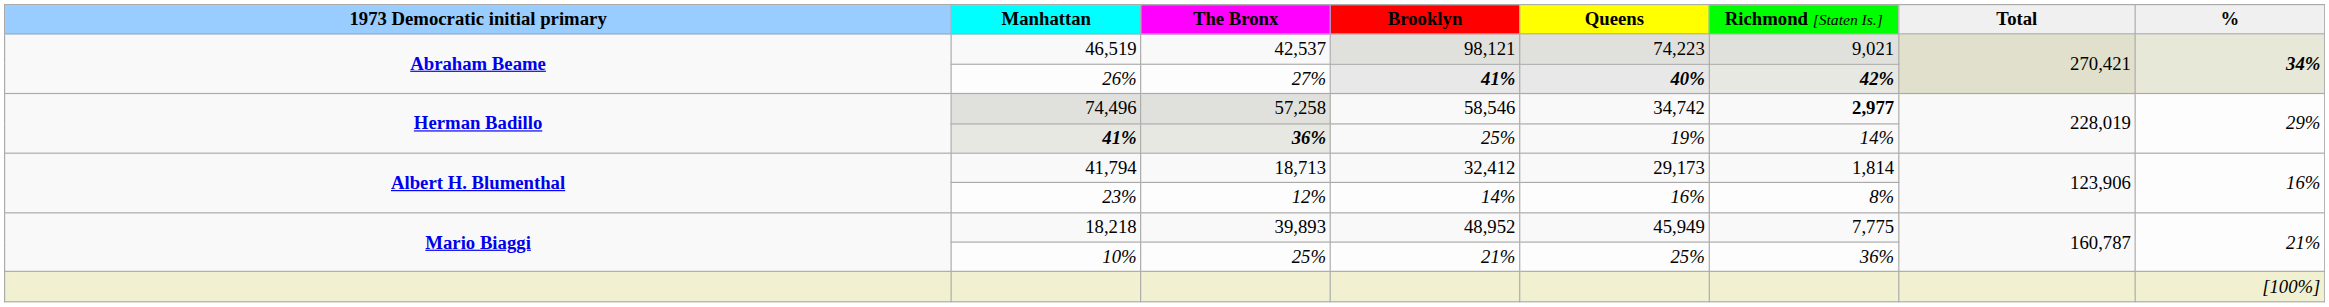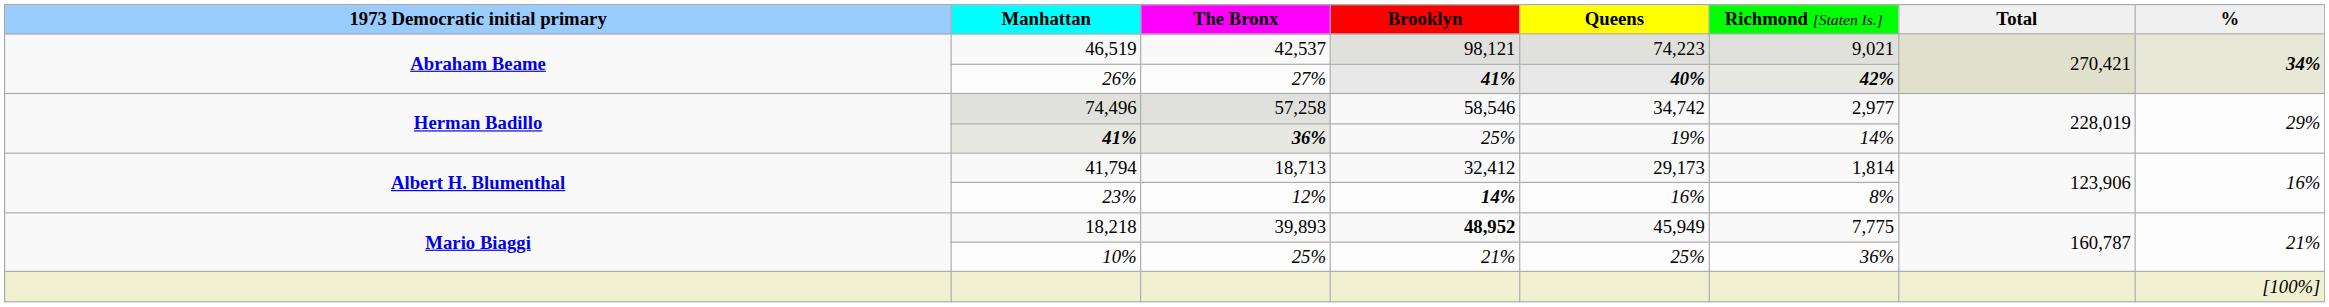74,496 | column 6: bold -> normal
23% | column 4: normal -> bold
18,218 | column 4: normal -> bold
